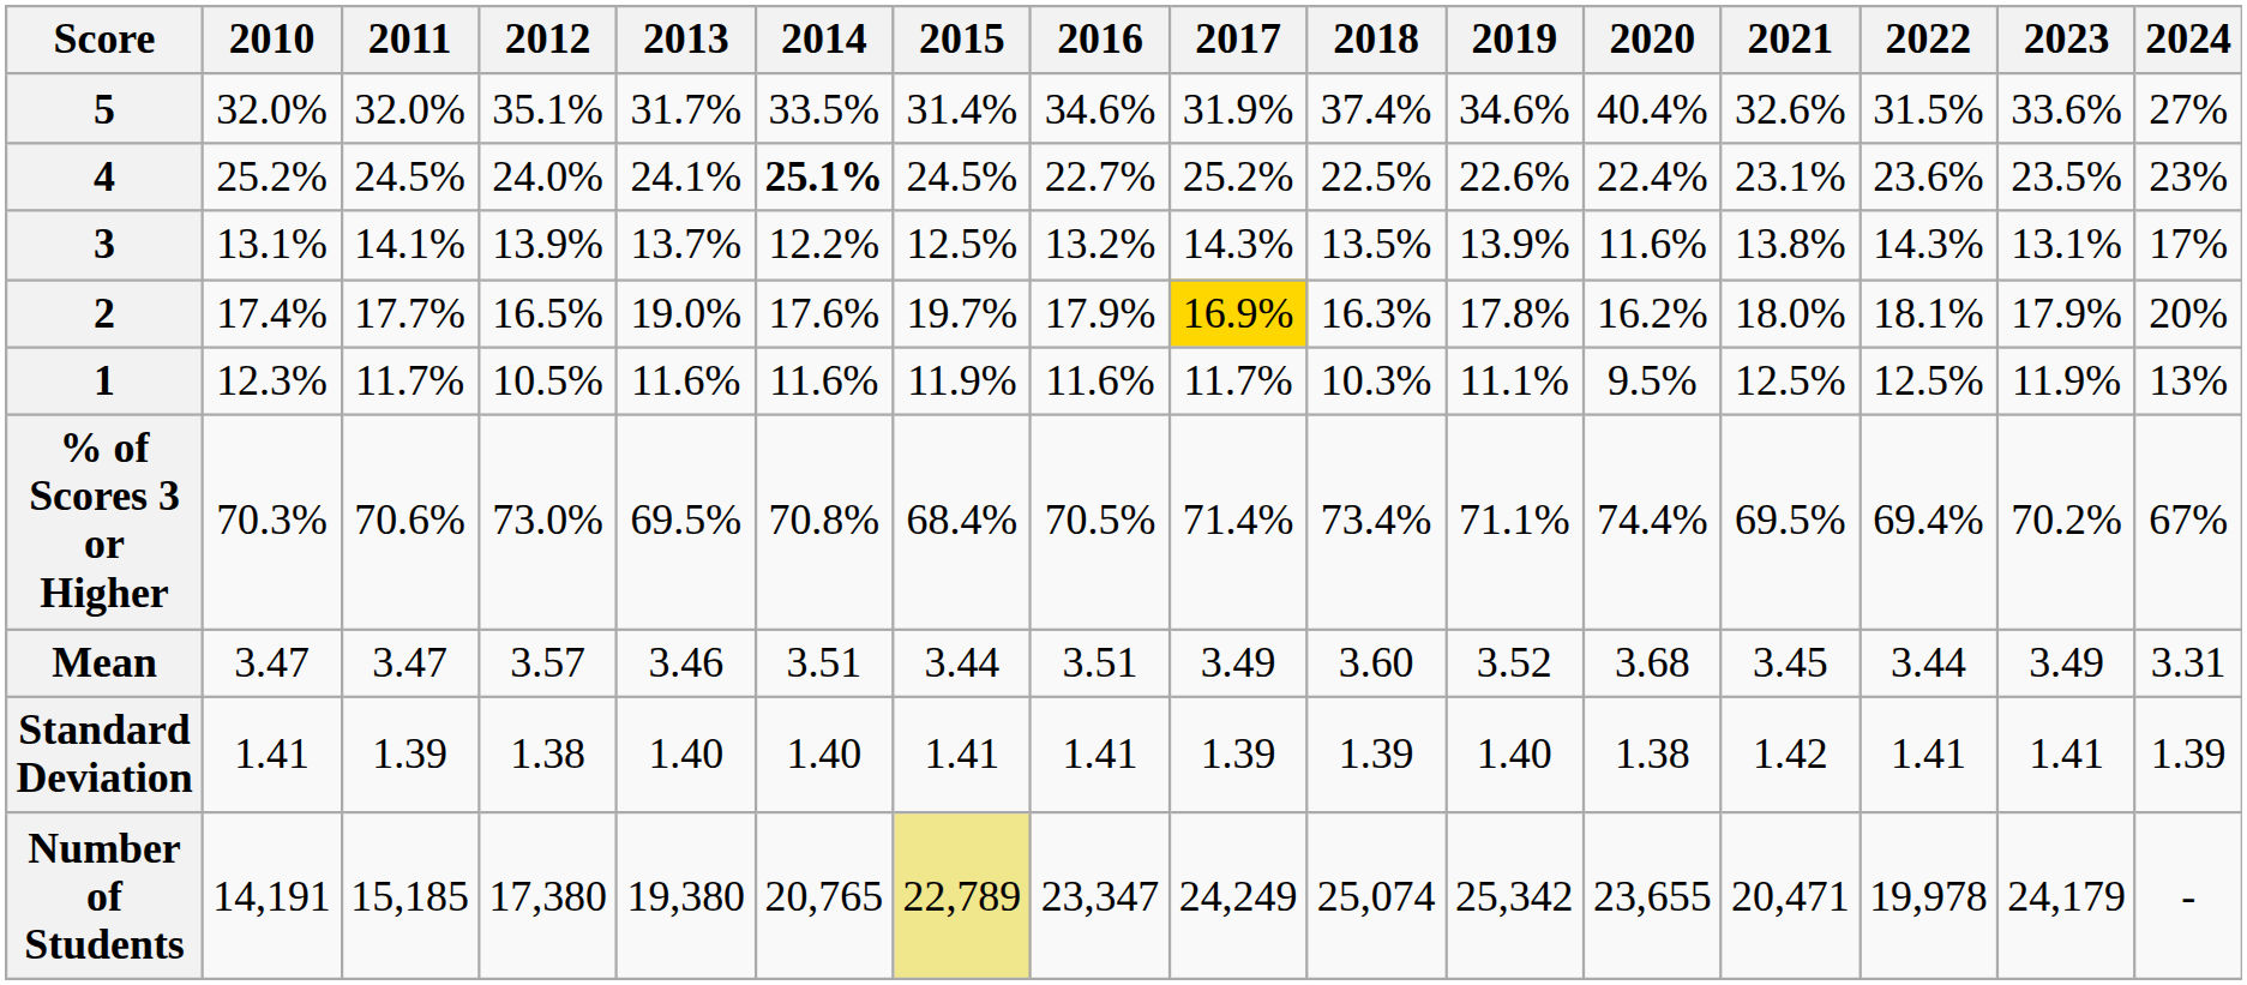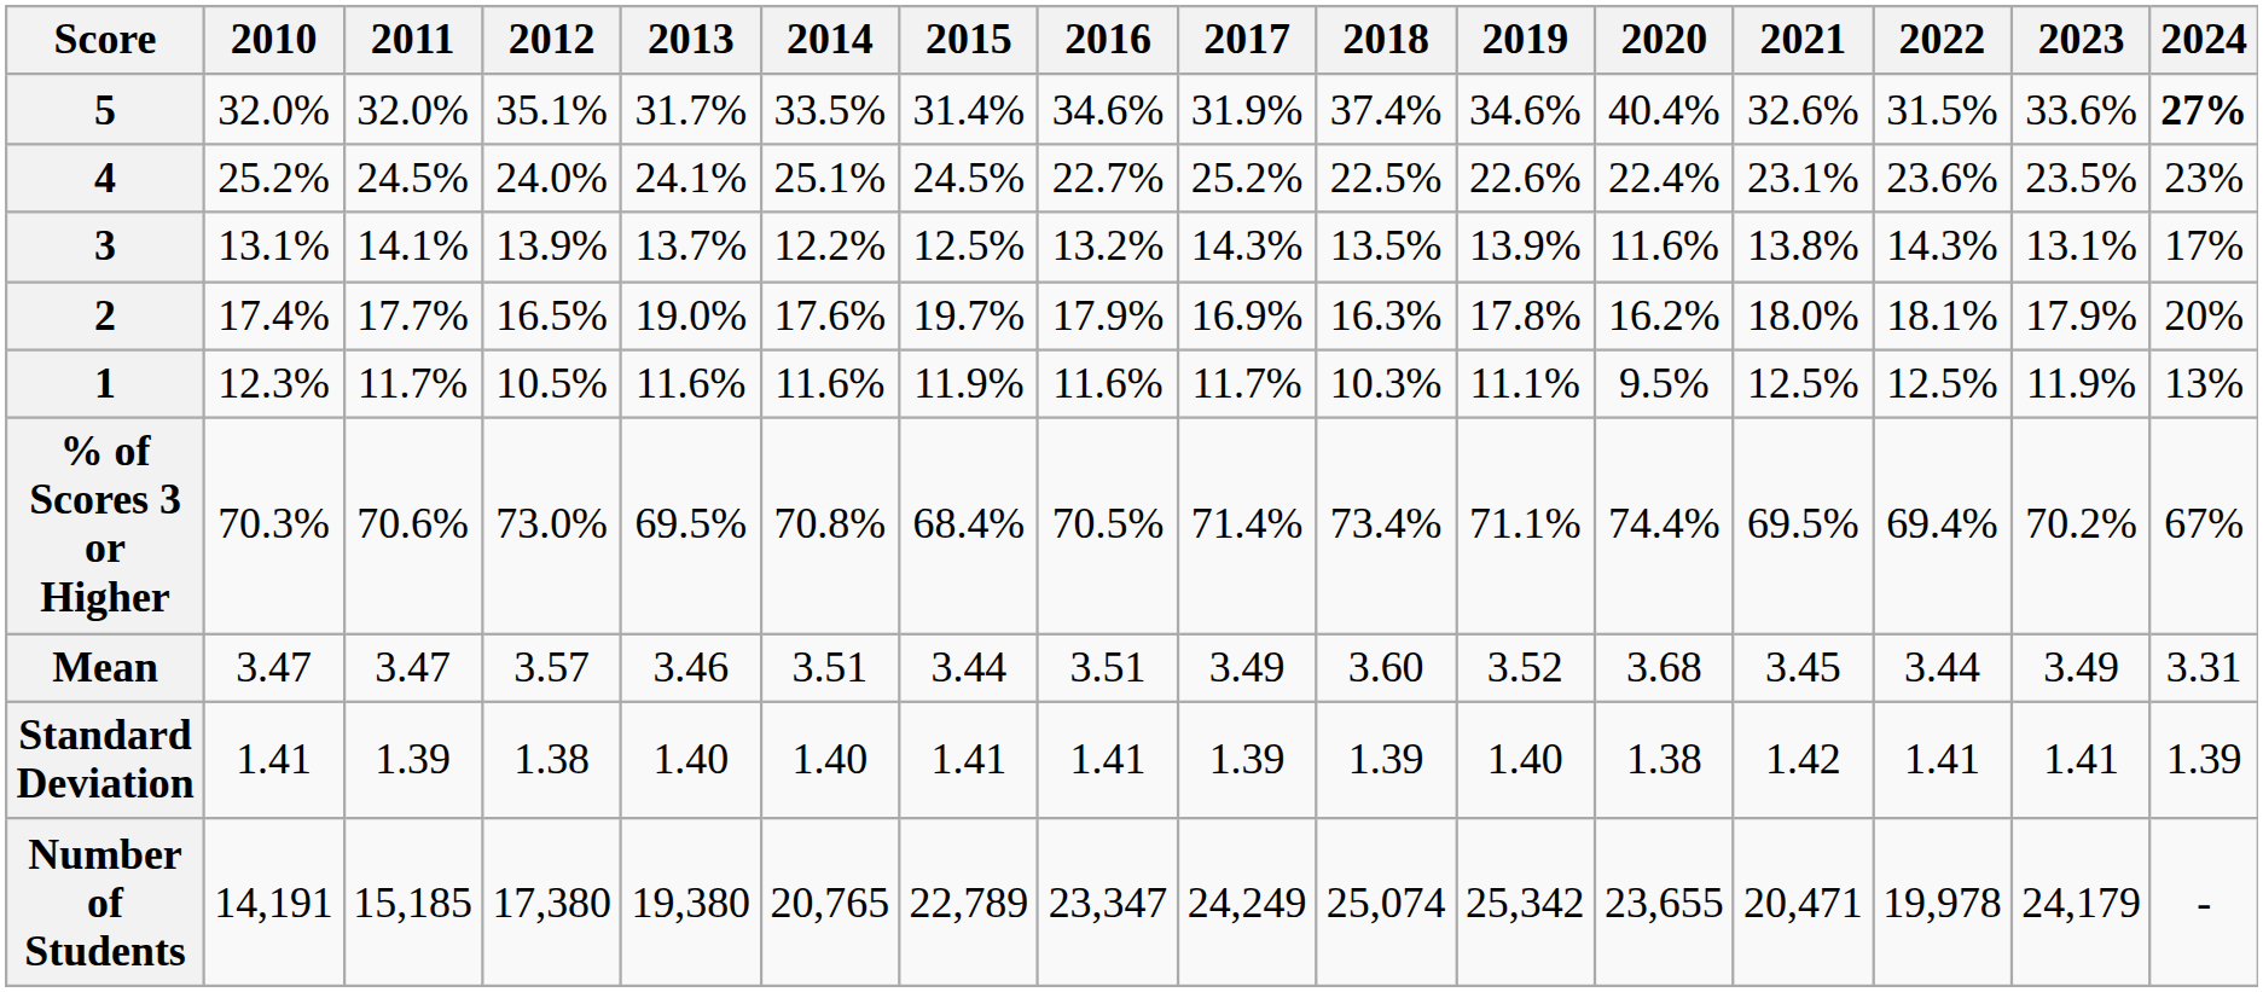5 | 2024: normal -> bold
4 | 2014: bold -> normal
2 | 2017: gold background -> no background
Number of Students | 2015: khaki background -> no background
